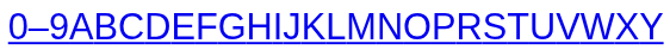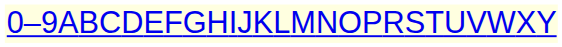row 1 | column 1: no background -> lightyellow background
